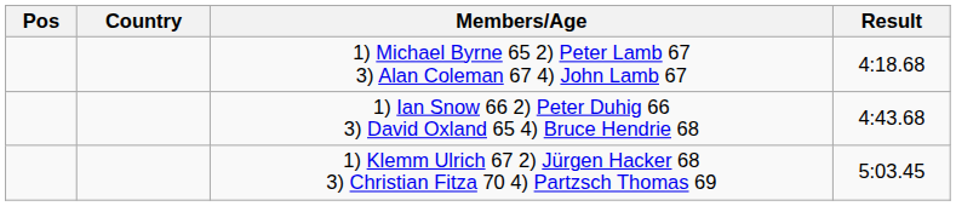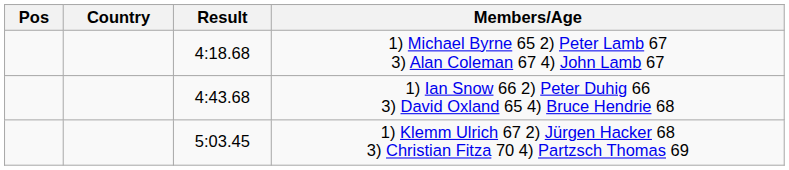columns swapped: Members/Age <-> Result
